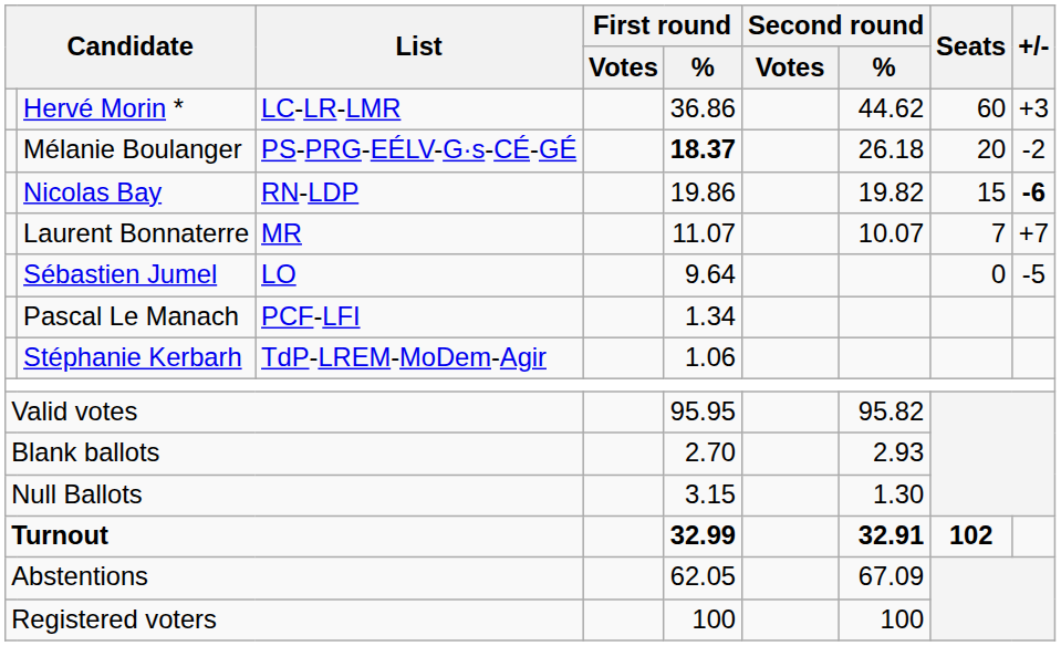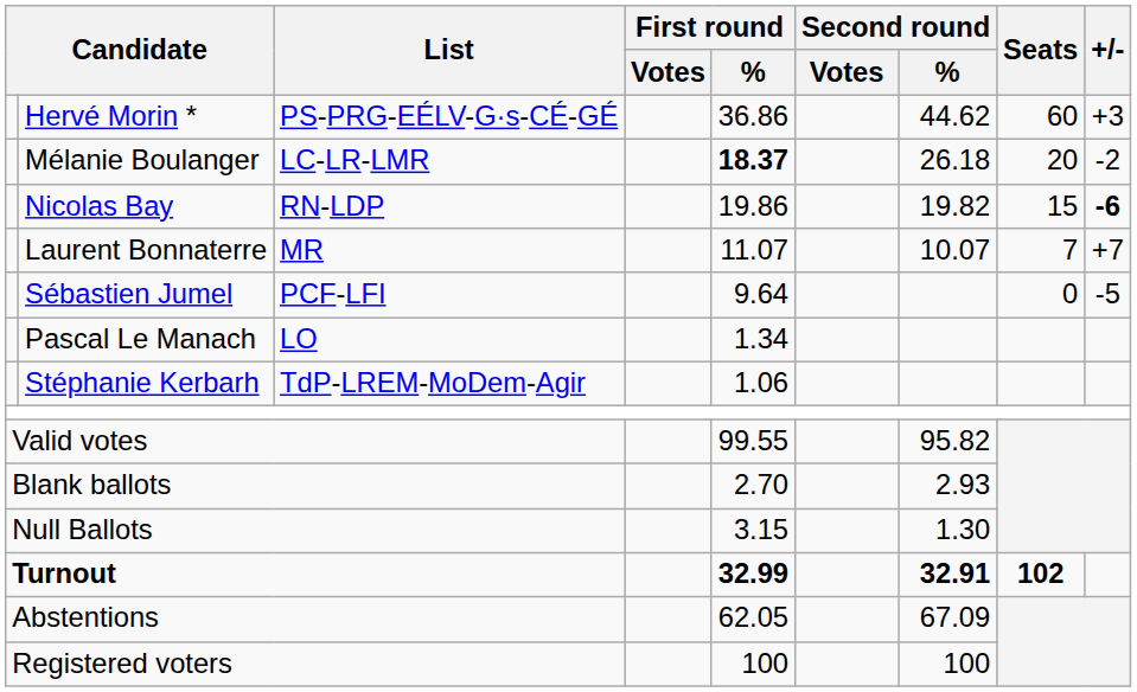Hervé Morin * | List: LC-LR-LMR -> PS-PRG-EÉLV-G·s-CÉ-GÉ
Mélanie Boulanger | List: PS-PRG-EÉLV-G·s-CÉ-GÉ -> LC-LR-LMR
Sébastien Jumel | List: LO -> PCF-LFI
Pascal Le Manach | List: PCF-LFI -> LO
Valid votes | First round / %: 95.95 -> 99.55
